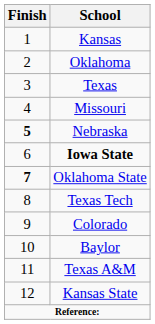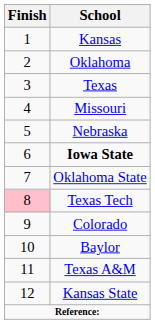Nebraska | Finish: bold -> normal
Oklahoma State | Finish: bold -> normal
Texas Tech | Finish: no background -> pink background
